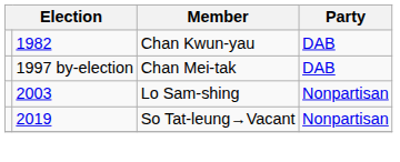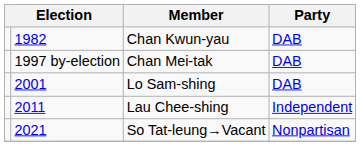Lo Sam-shing | column 2: 2003 -> 2001
Lo Sam-shing | Party: Nonpartisan -> DAB
+ row: 2011 | Lau Chee-shing | Independent
So Tat-leung→Vacant | column 2: 2019 -> 2021
